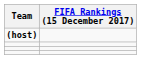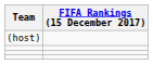row 2 | Team: bold -> normal
